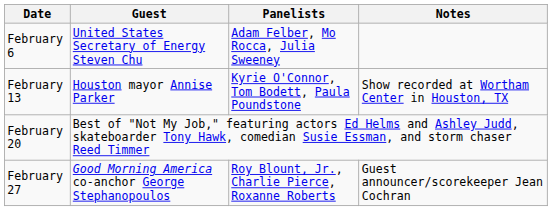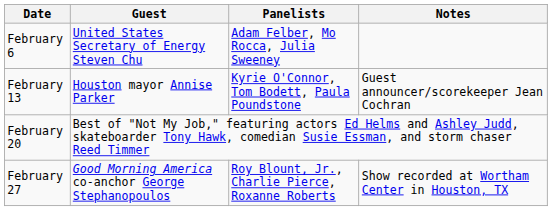February 13 | Notes: Show recorded at Wortham Center in Houston, TX -> Guest announcer/scorekeeper Jean Cochran
February 27 | Notes: Guest announcer/scorekeeper Jean Cochran -> Show recorded at Wortham Center in Houston, TX
